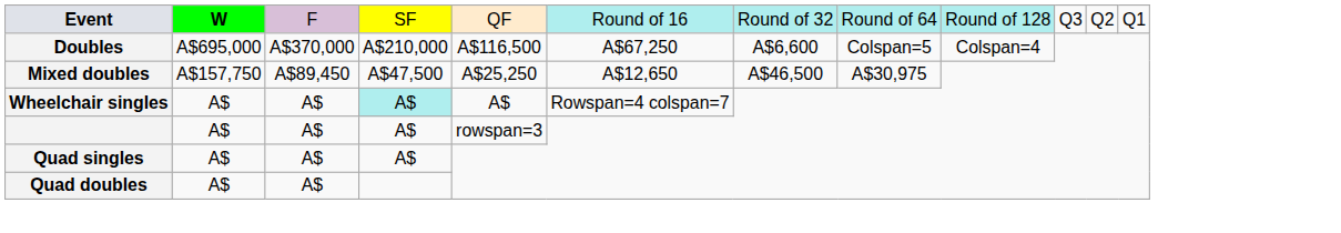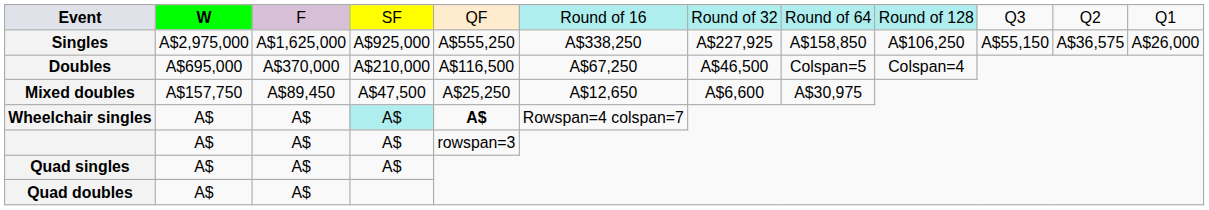+ row: Singles | A$2,975,000 | A$1,625,000 | A$925,000 | A$555,250 | A$338,250 | A$227,925 | A$158,850 | A$106,250 | A$55,150 | A$36,575 | A$26,000
Doubles | column 7: A$6,600 -> A$46,500
Mixed doubles | column 7: A$46,500 -> A$6,600
Wheelchair singles | column 5: normal -> bold
